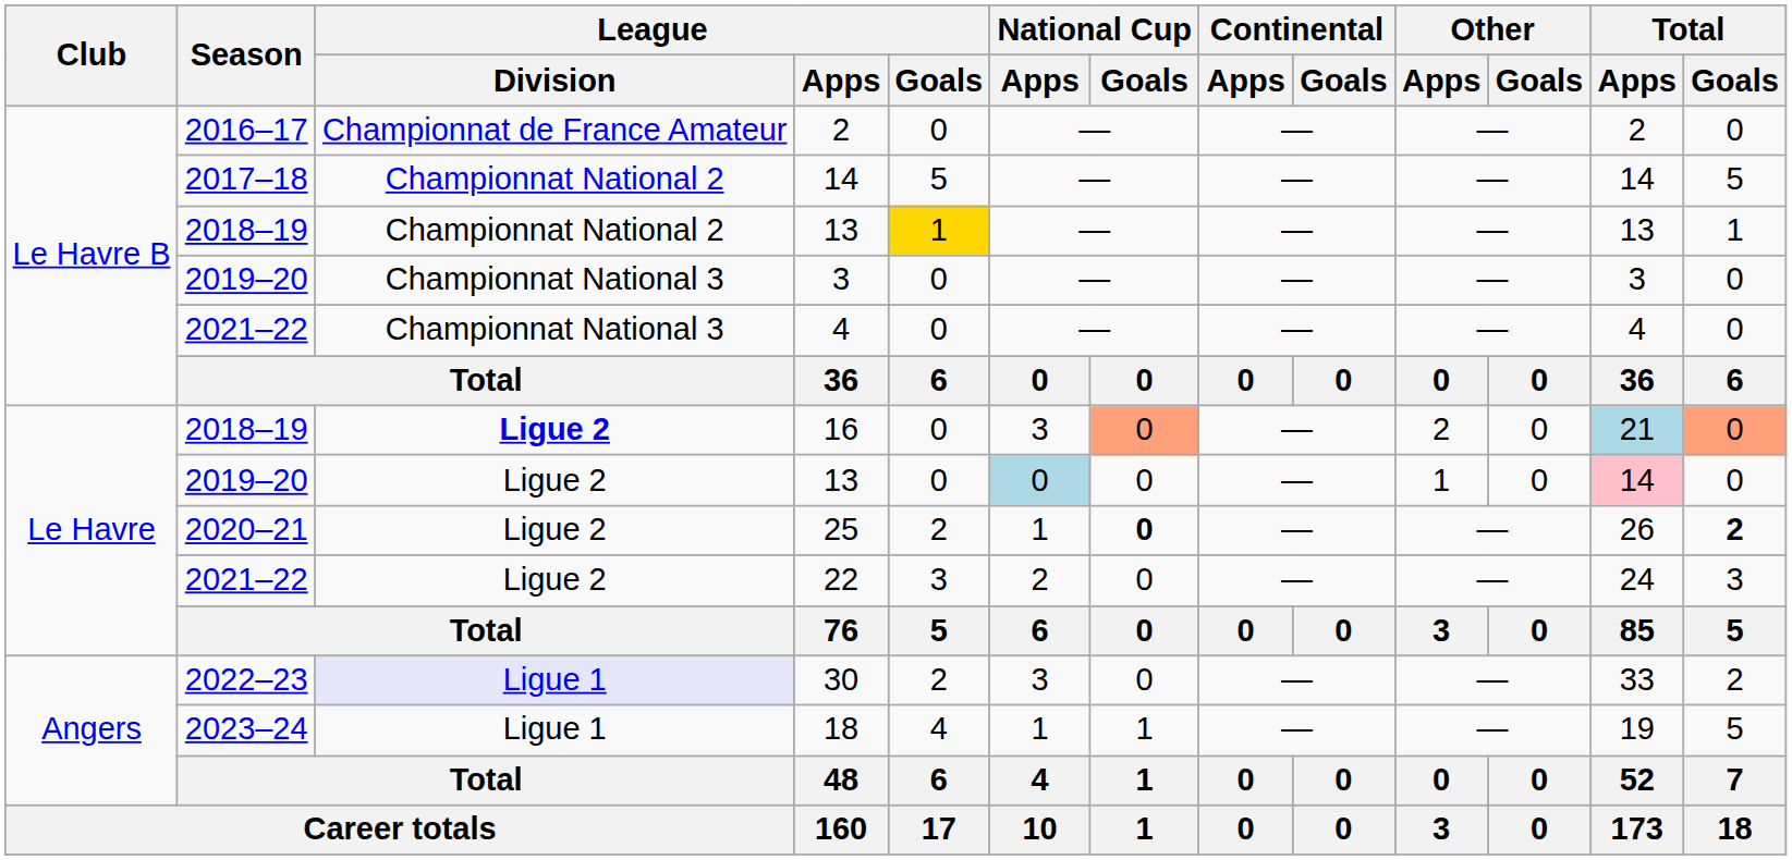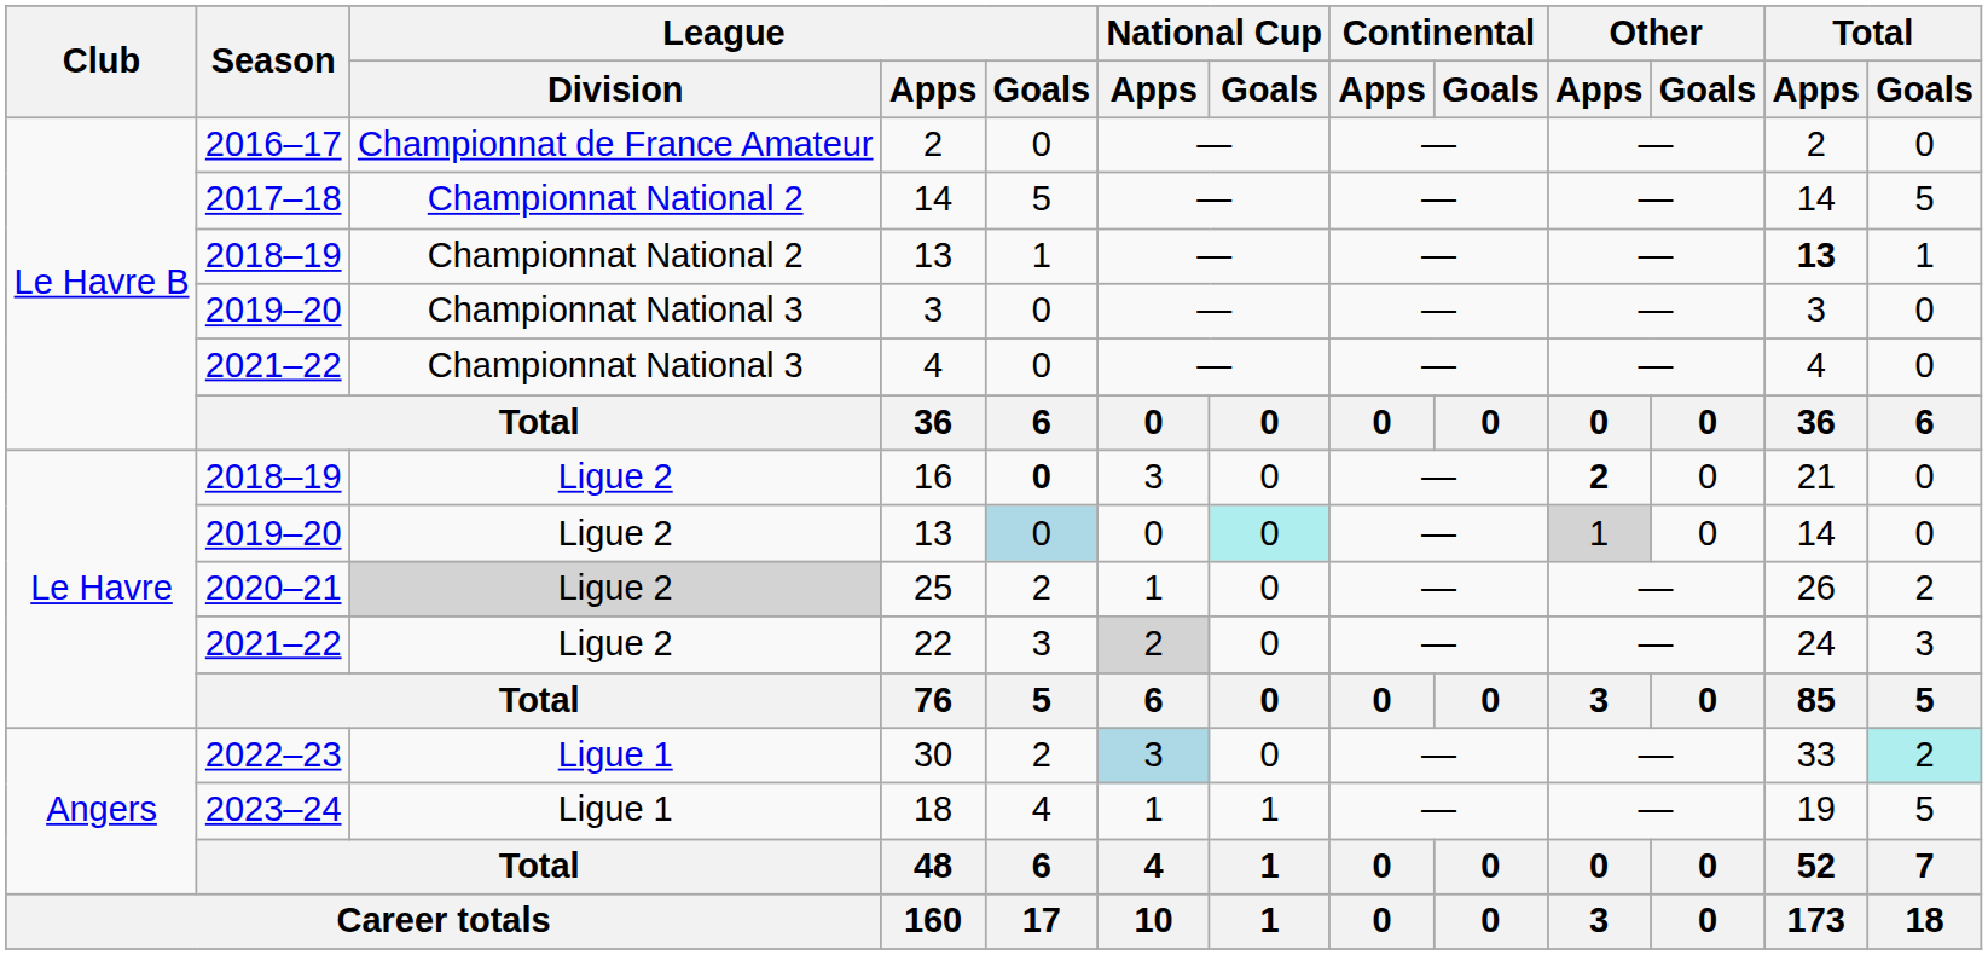2018–19 / 13 | League / Goals: gold background -> no background
2018–19 / 13 | Total / Apps: normal -> bold
16 | League / Division: bold -> normal
16 | League / Goals: normal -> bold
16 | National Cup / Goals: lightsalmon background -> no background
16 | Other / Apps: normal -> bold
16 | Total / Apps: lightblue background -> no background
16 | Total / Goals: lightsalmon background -> no background
2019–20 / 13 | League / Goals: no background -> lightblue background
2019–20 / 13 | National Cup / Apps: lightblue background -> no background
2019–20 / 13 | National Cup / Goals: no background -> paleturquoise background
2019–20 / 13 | Other / Apps: no background -> lightgrey background
2019–20 / 13 | Total / Apps: pink background -> no background
25 | League / Division: no background -> lightgrey background
25 | National Cup / Goals: bold -> normal
25 | Total / Goals: bold -> normal
22 | National Cup / Apps: no background -> lightgrey background
30 | League / Division: lavender background -> no background
30 | National Cup / Apps: no background -> lightblue background
30 | Total / Goals: no background -> paleturquoise background
